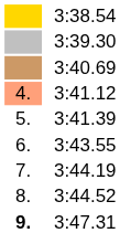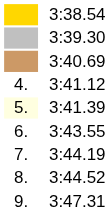3:41.12 | column 1: lightsalmon background -> no background
3:41.39 | column 1: no background -> lightyellow background
3:47.31 | column 1: bold -> normal
